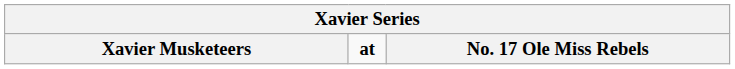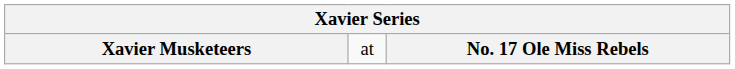Xavier Musketeers | column 2: bold -> normal
